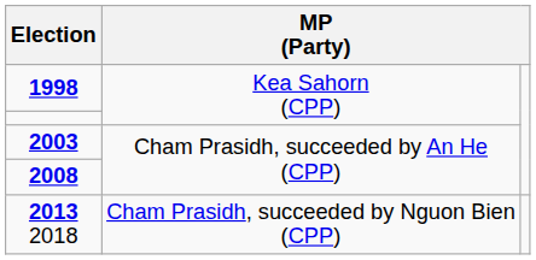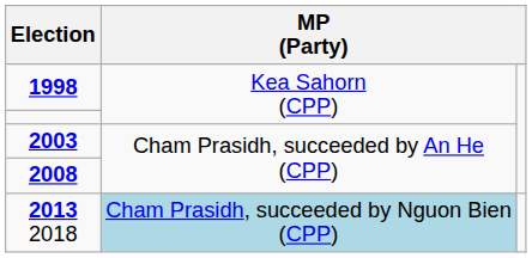2013 2018 | column 2: no background -> lightblue background
